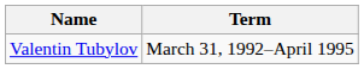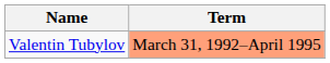Valentin Tubylov | Term: no background -> lightsalmon background
